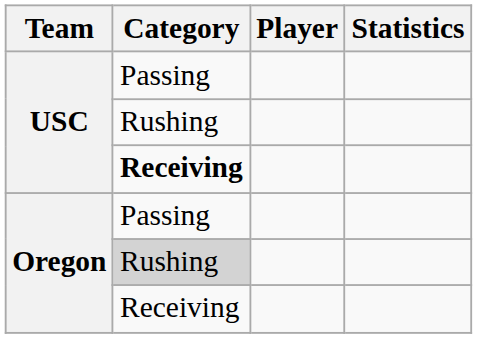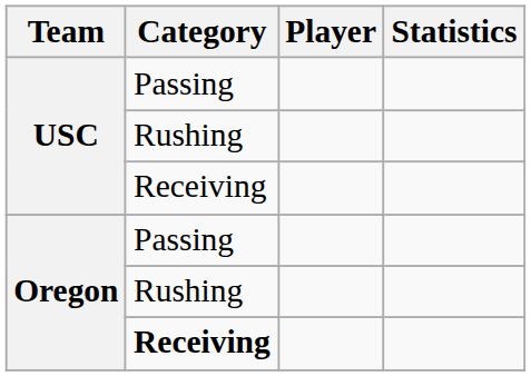USC / Receiving | Category: bold -> normal
Oregon / Rushing | Category: lightgrey background -> no background
Oregon / Receiving | Category: normal -> bold
